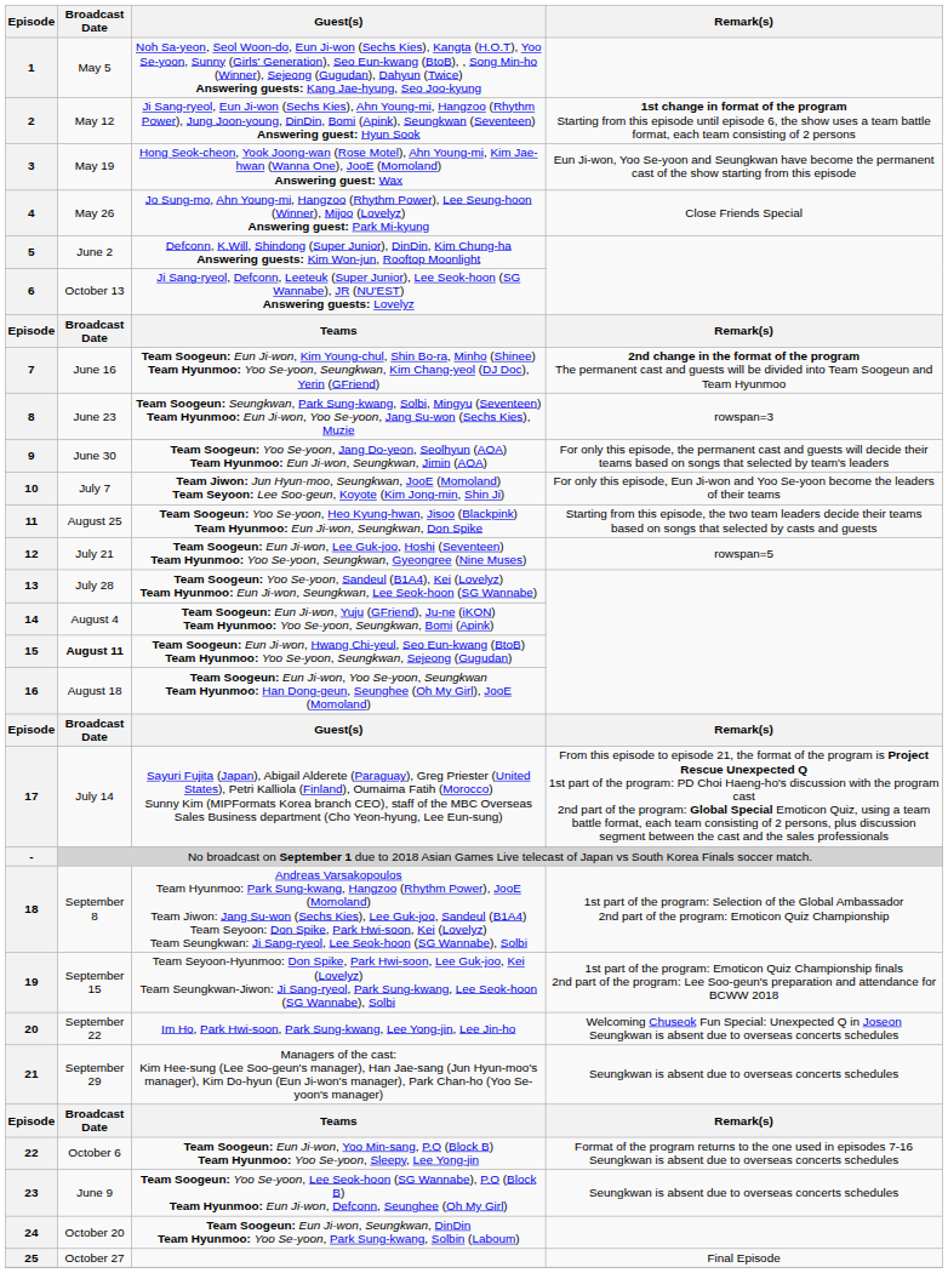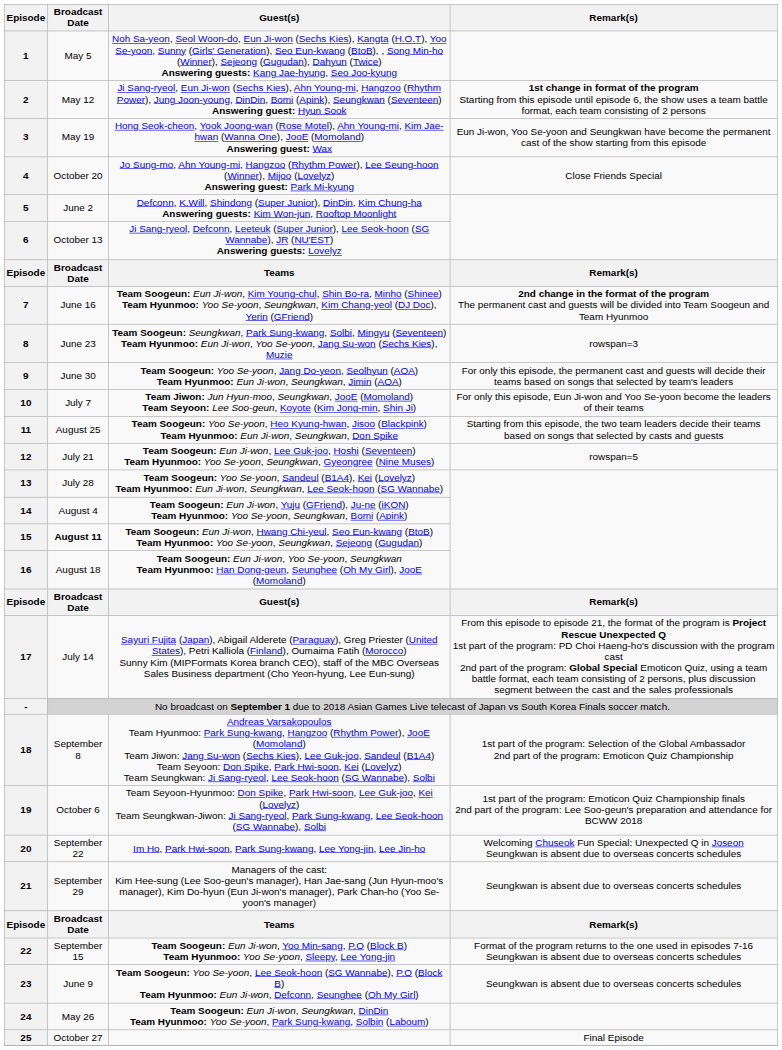4 | Broadcast Date: May 26 -> October 20
19 | Broadcast Date: September 15 -> October 6
22 | Broadcast Date: October 6 -> September 15
24 | Broadcast Date: October 20 -> May 26
